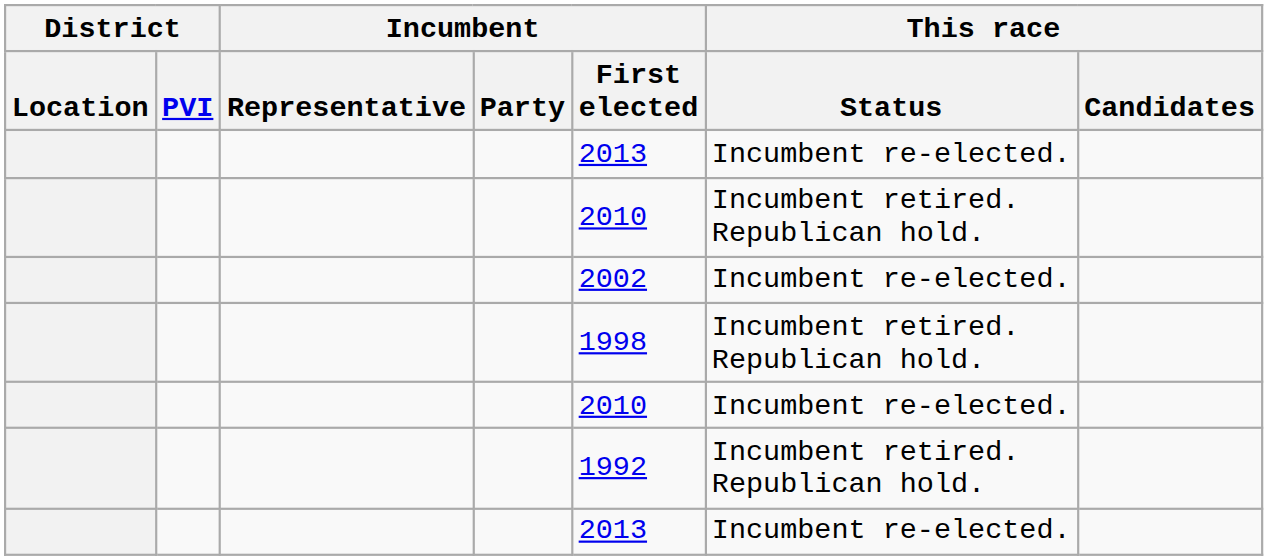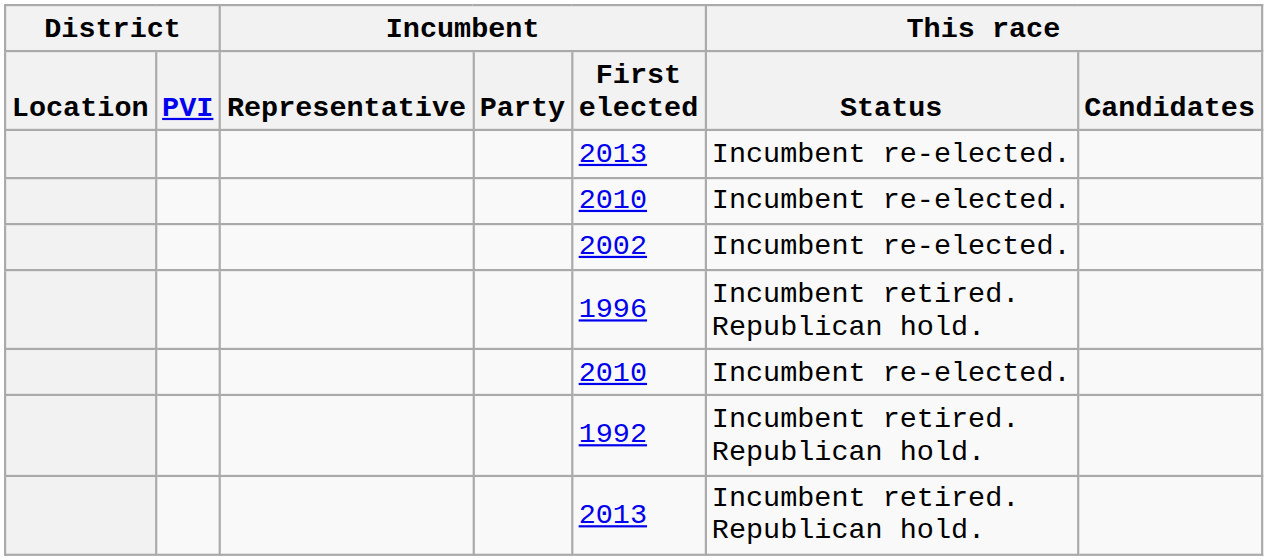row 4 | This race / Status: Incumbent retired. Republican hold. -> Incumbent re-elected.
row 6 | Incumbent / First elected: 1998 -> 1996
row 9 | This race / Status: Incumbent re-elected. -> Incumbent retired. Republican hold.
